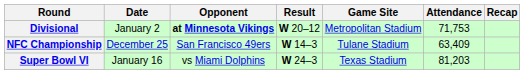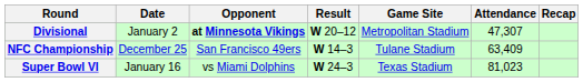Divisional | Attendance: 71,753 -> 47,307
Super Bowl VI | Attendance: 81,203 -> 81,023
